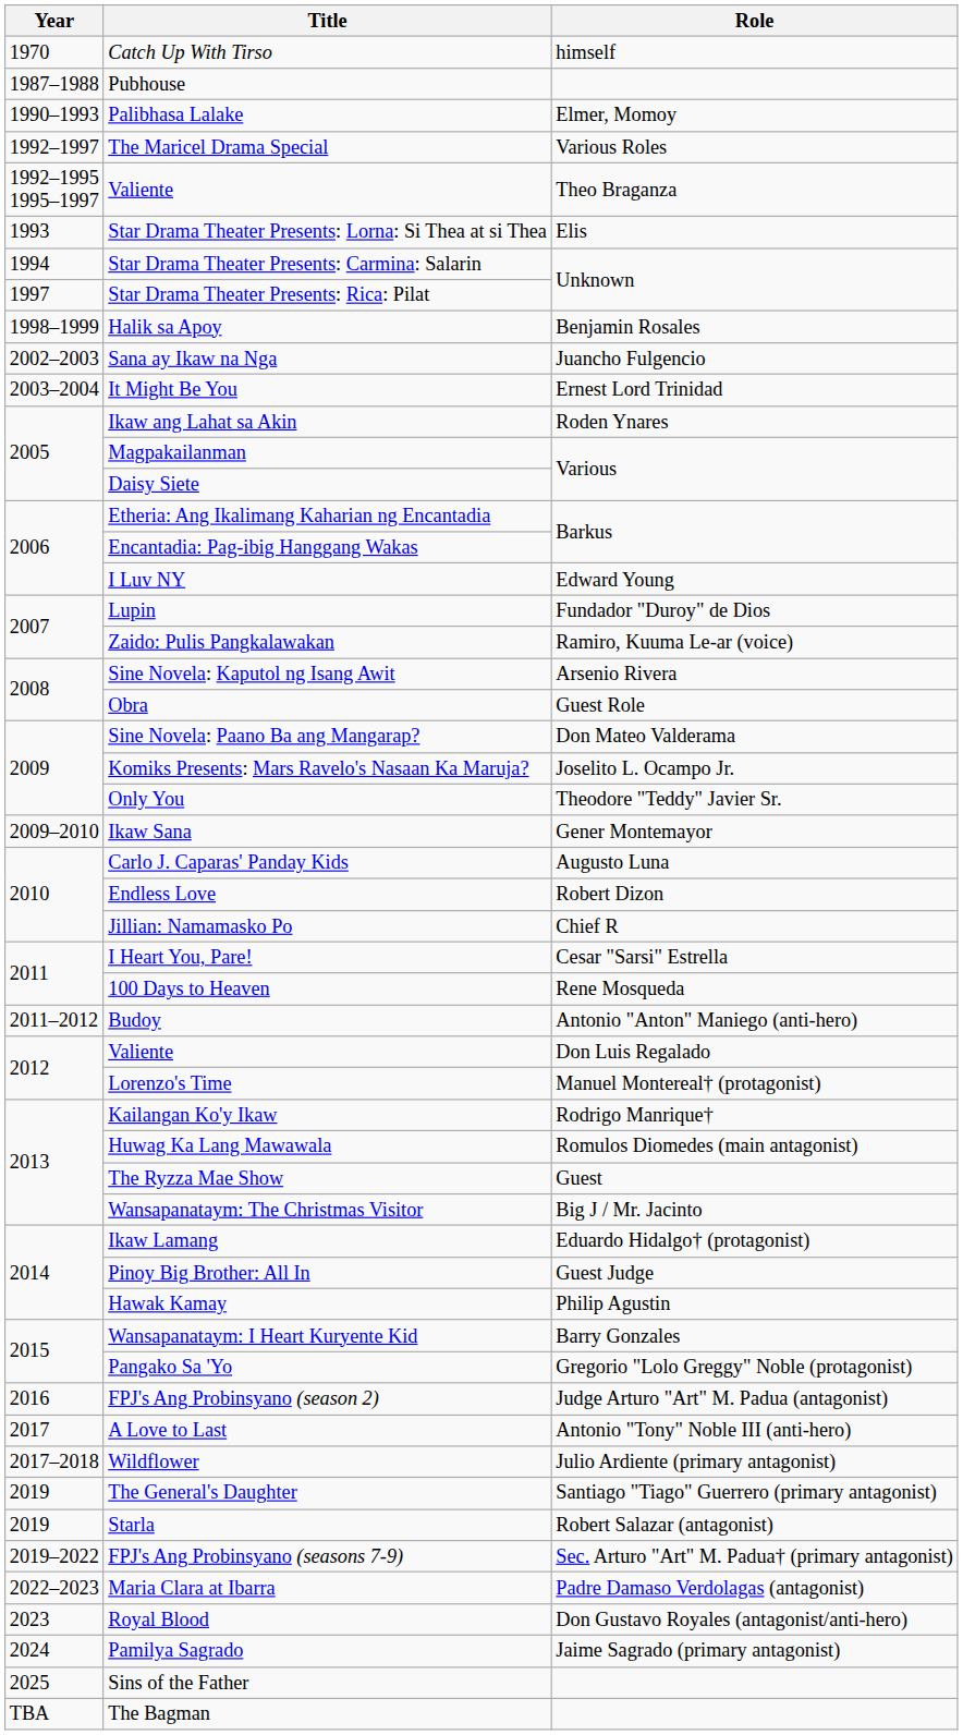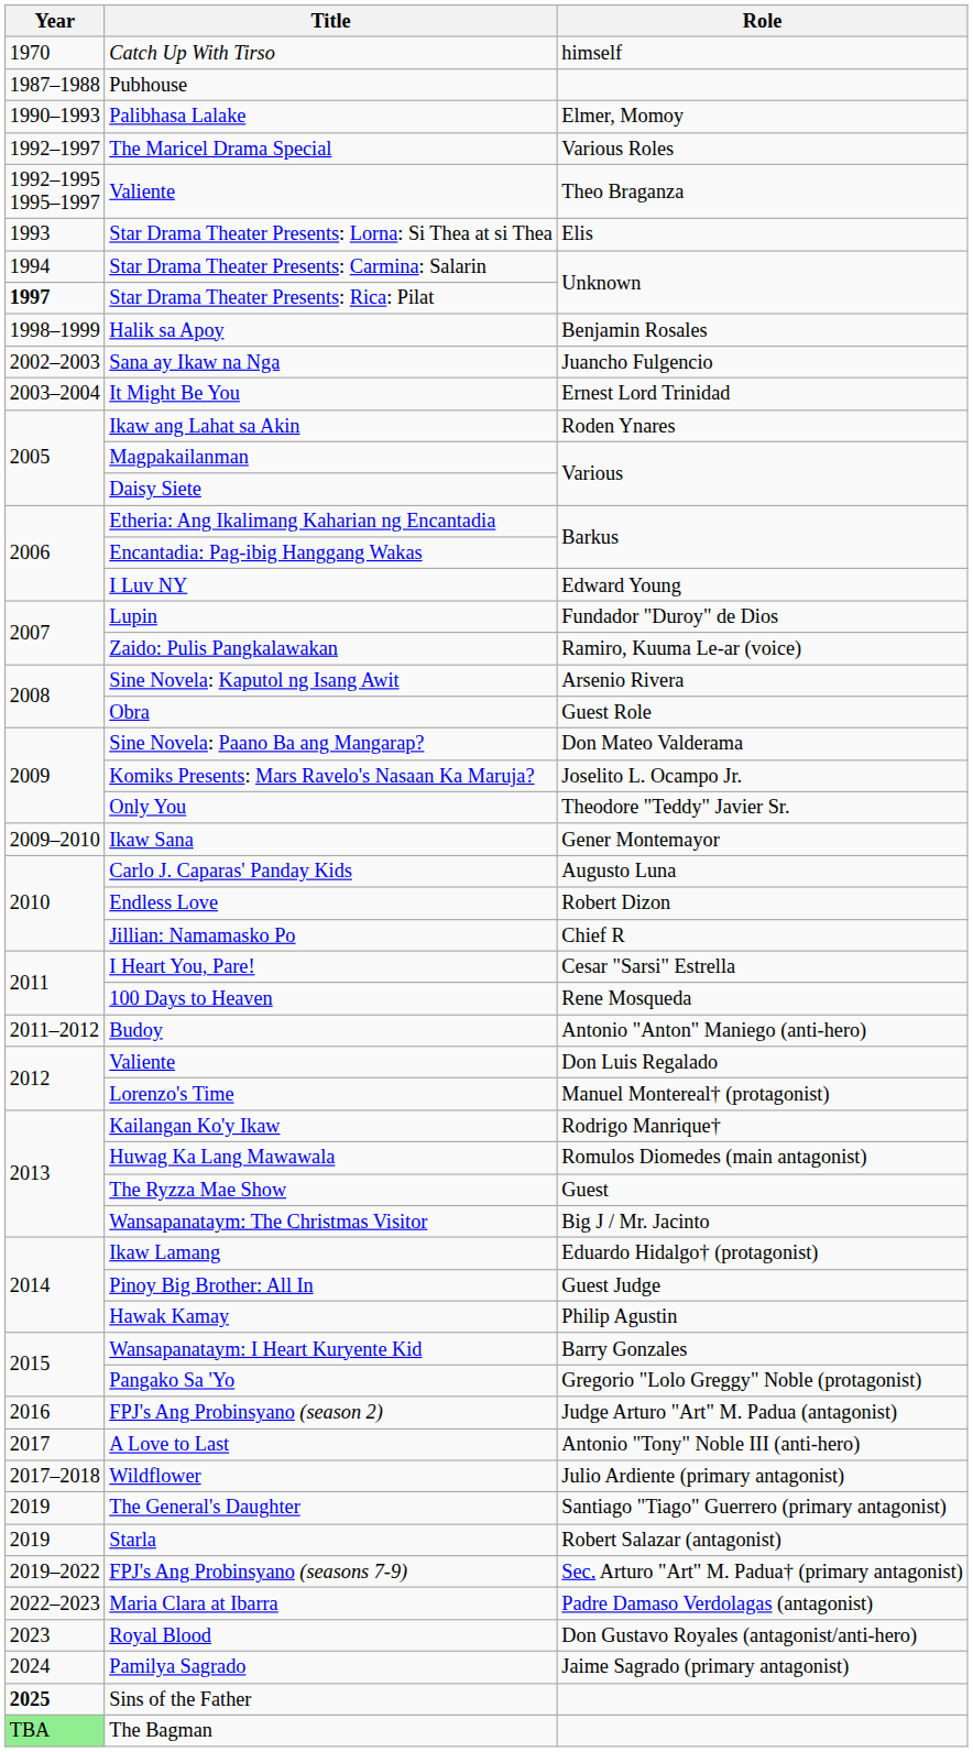Star Drama Theater Presents: Rica: Pilat | Year: normal -> bold
Sins of the Father | Year: normal -> bold
The Bagman | Year: no background -> lightgreen background
